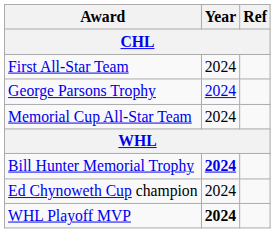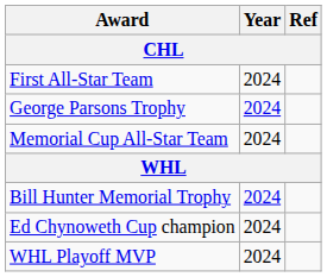Bill Hunter Memorial Trophy | Year: bold -> normal
WHL Playoff MVP | Year: bold -> normal
